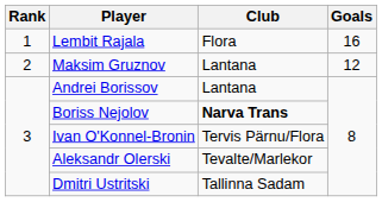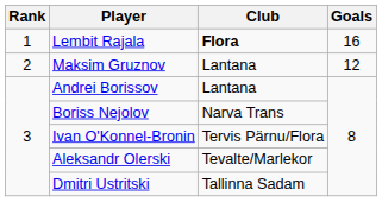Lembit Rajala | Club: normal -> bold
Boriss Nejolov | Club: bold -> normal
